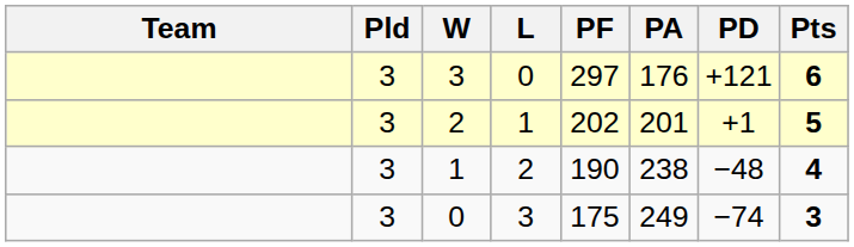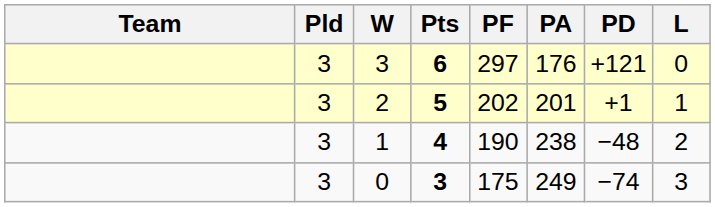columns swapped: L <-> Pts
